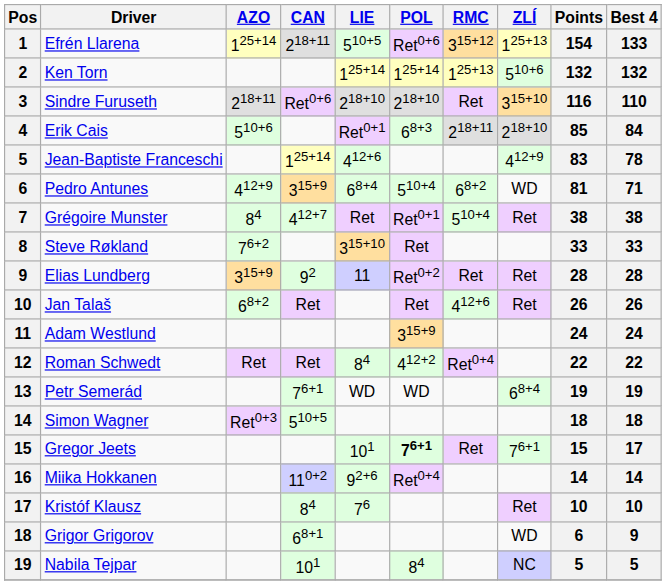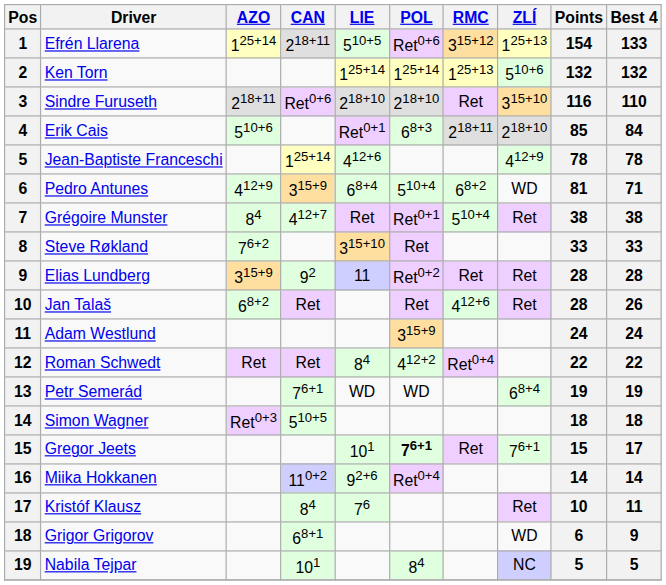Jean-Baptiste Franceschi | Points: 83 -> 78
Jan Talaš | Points: 26 -> 28
Kristóf Klausz | Best 4: 10 -> 11
